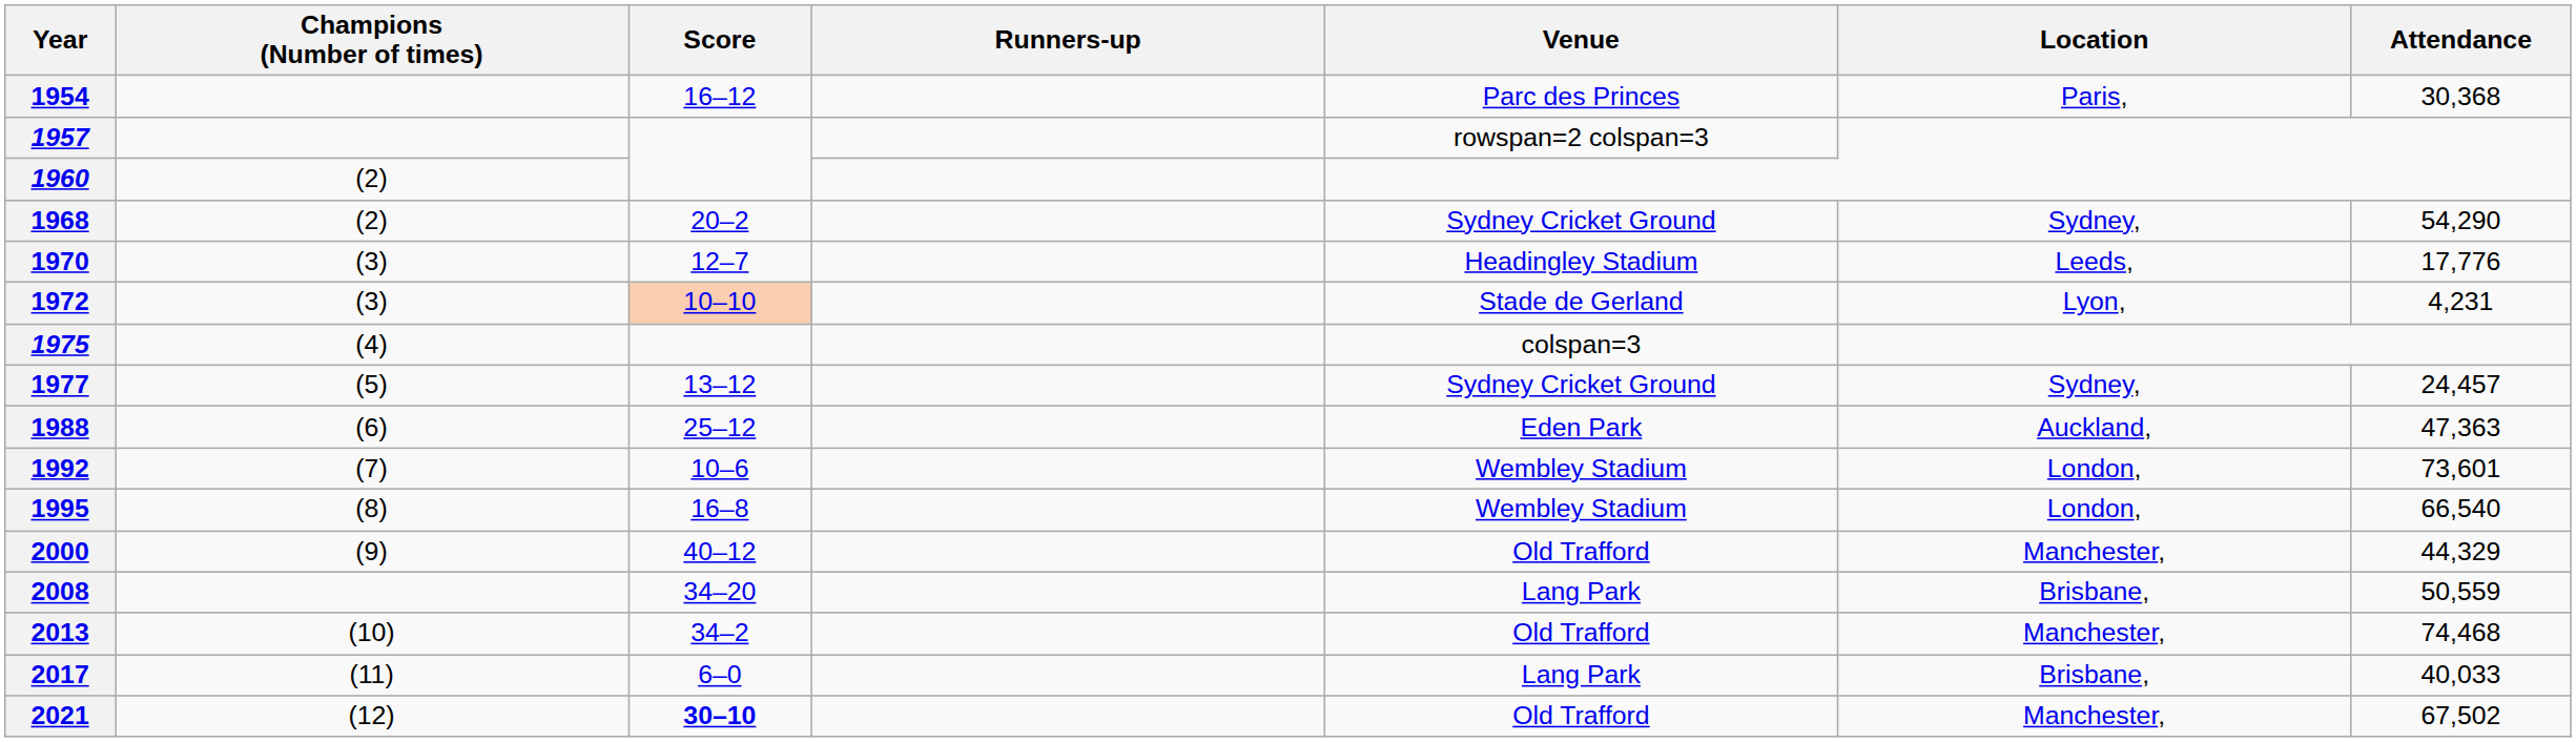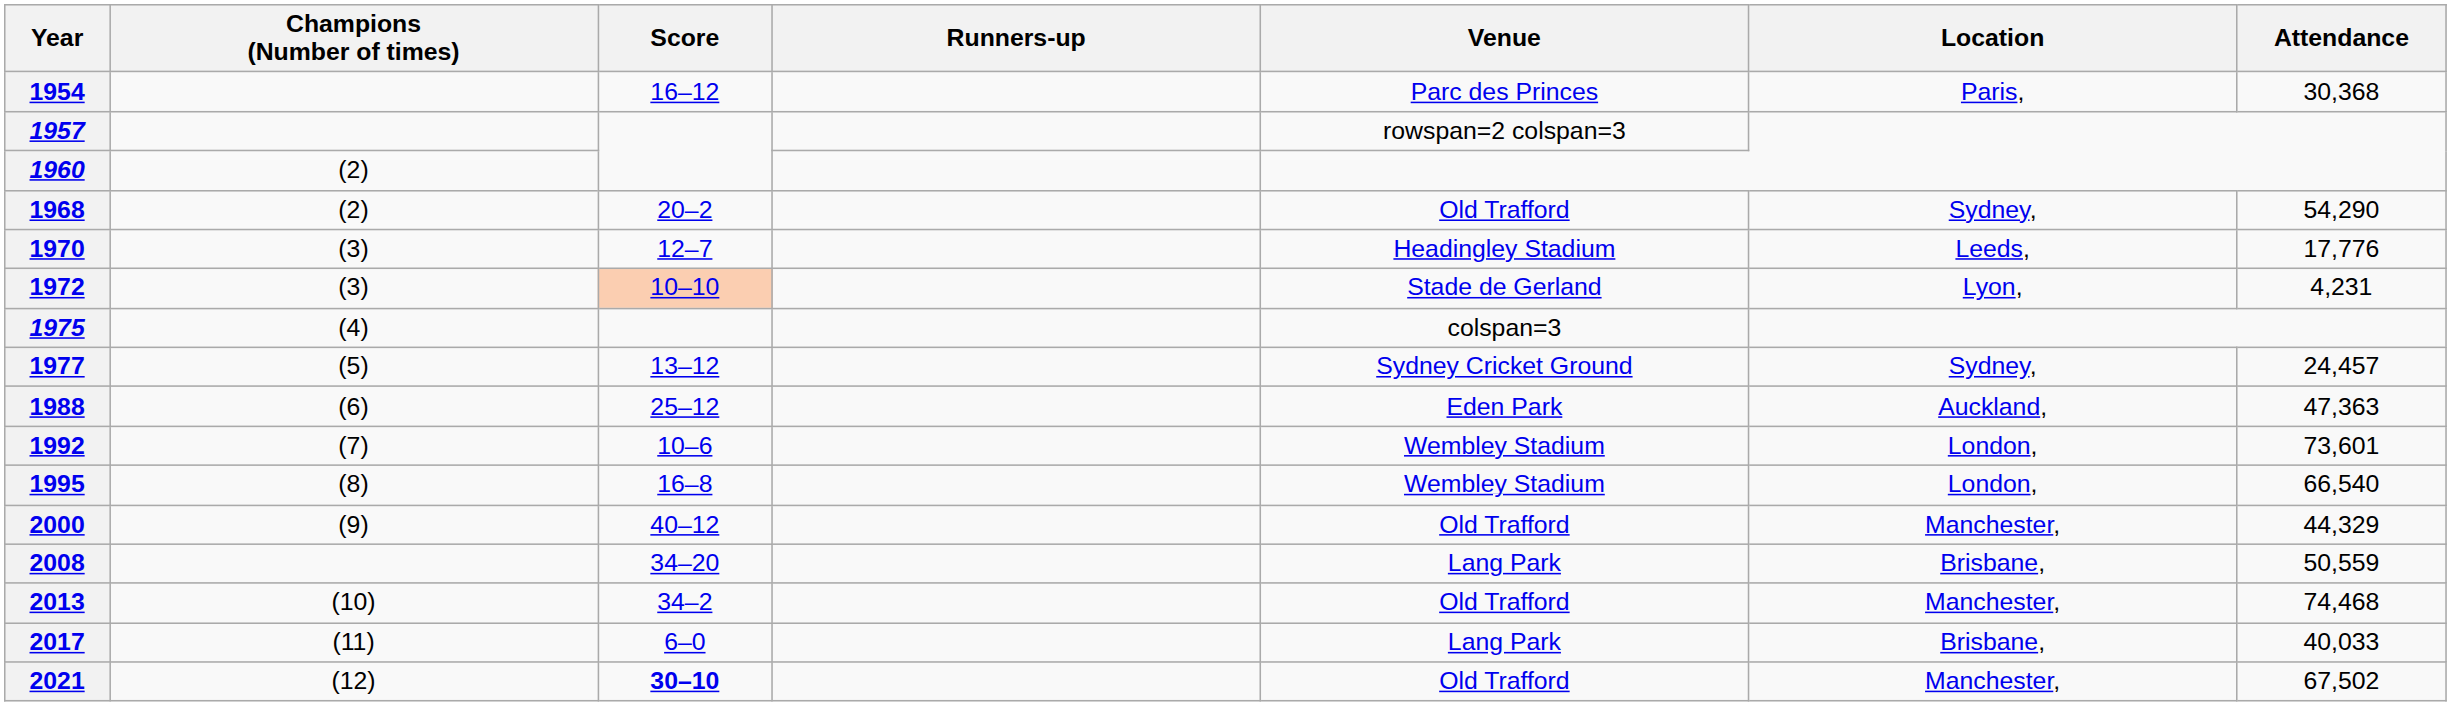1968 | Venue: Sydney Cricket Ground -> Old Trafford
